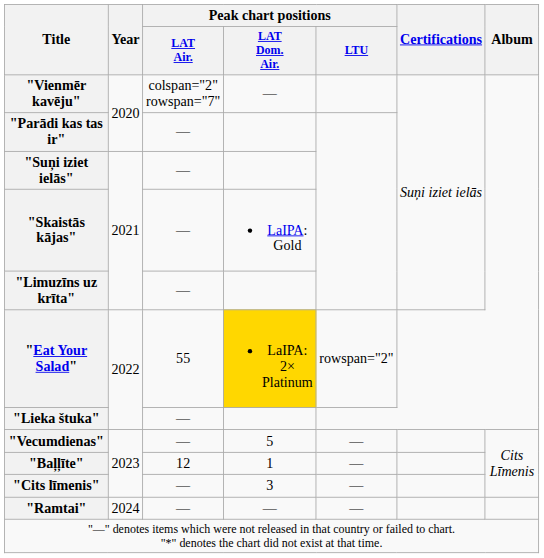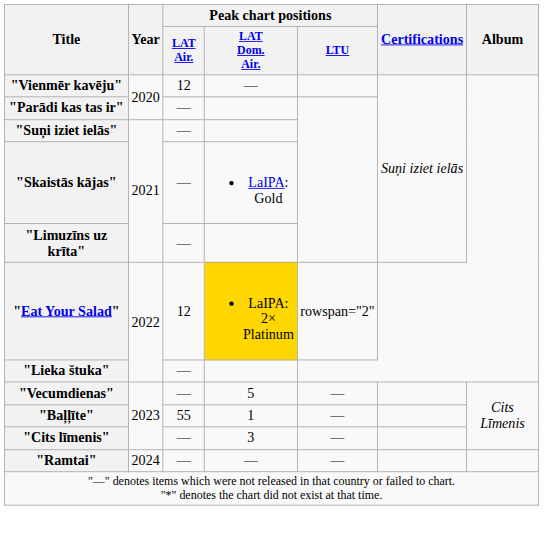"Vienmēr kavēju" | Peak chart positions / LAT Air.: colspan="2" rowspan="7" -> 12
"Eat Your Salad" | Peak chart positions / LAT Air.: 55 -> 12
"Baļļīte" | Peak chart positions / LAT Air.: 12 -> 55
